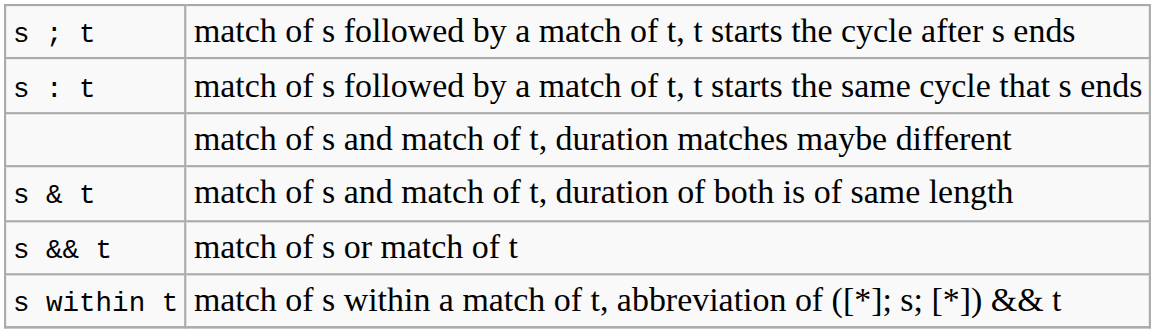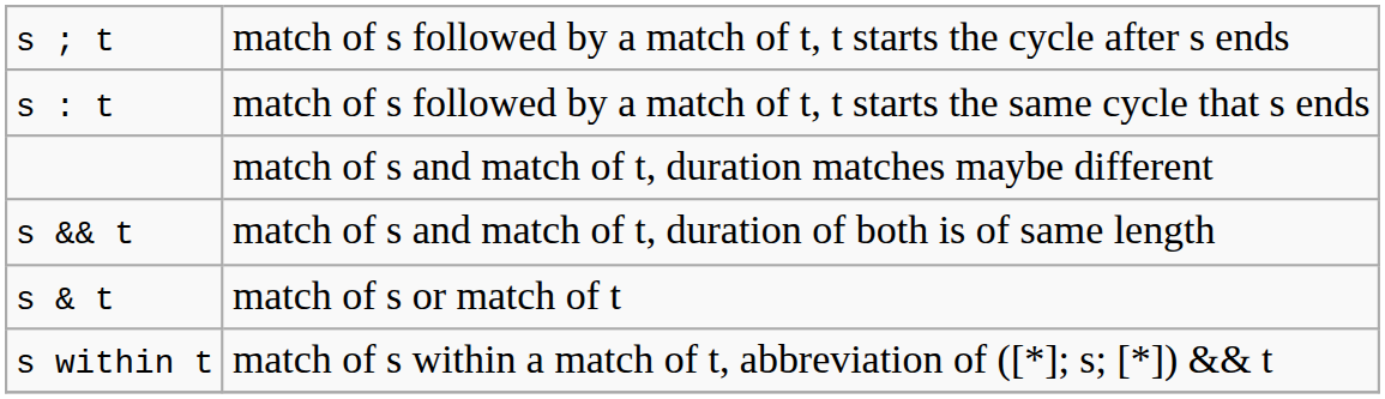row 4 | column 1: s & t -> s && t
row 5 | column 1: s && t -> s & t
